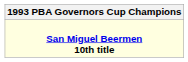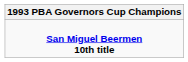row 2 | column 1: lightyellow background -> no background
